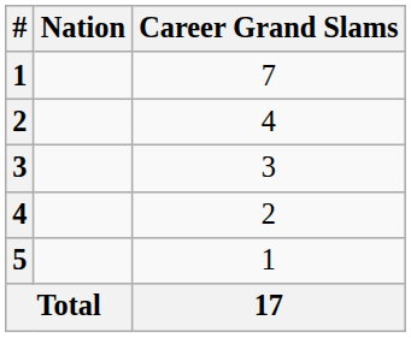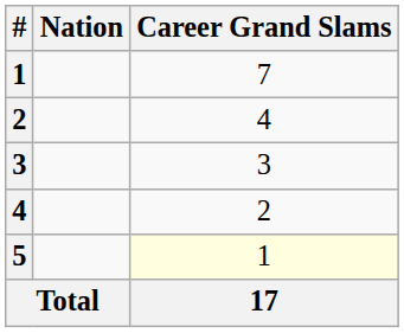5 | Career Grand Slams: no background -> lightyellow background
